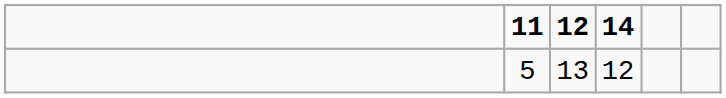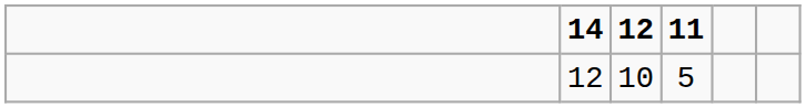columns swapped: 11 <-> 14
row 2 | 12: 13 -> 10
